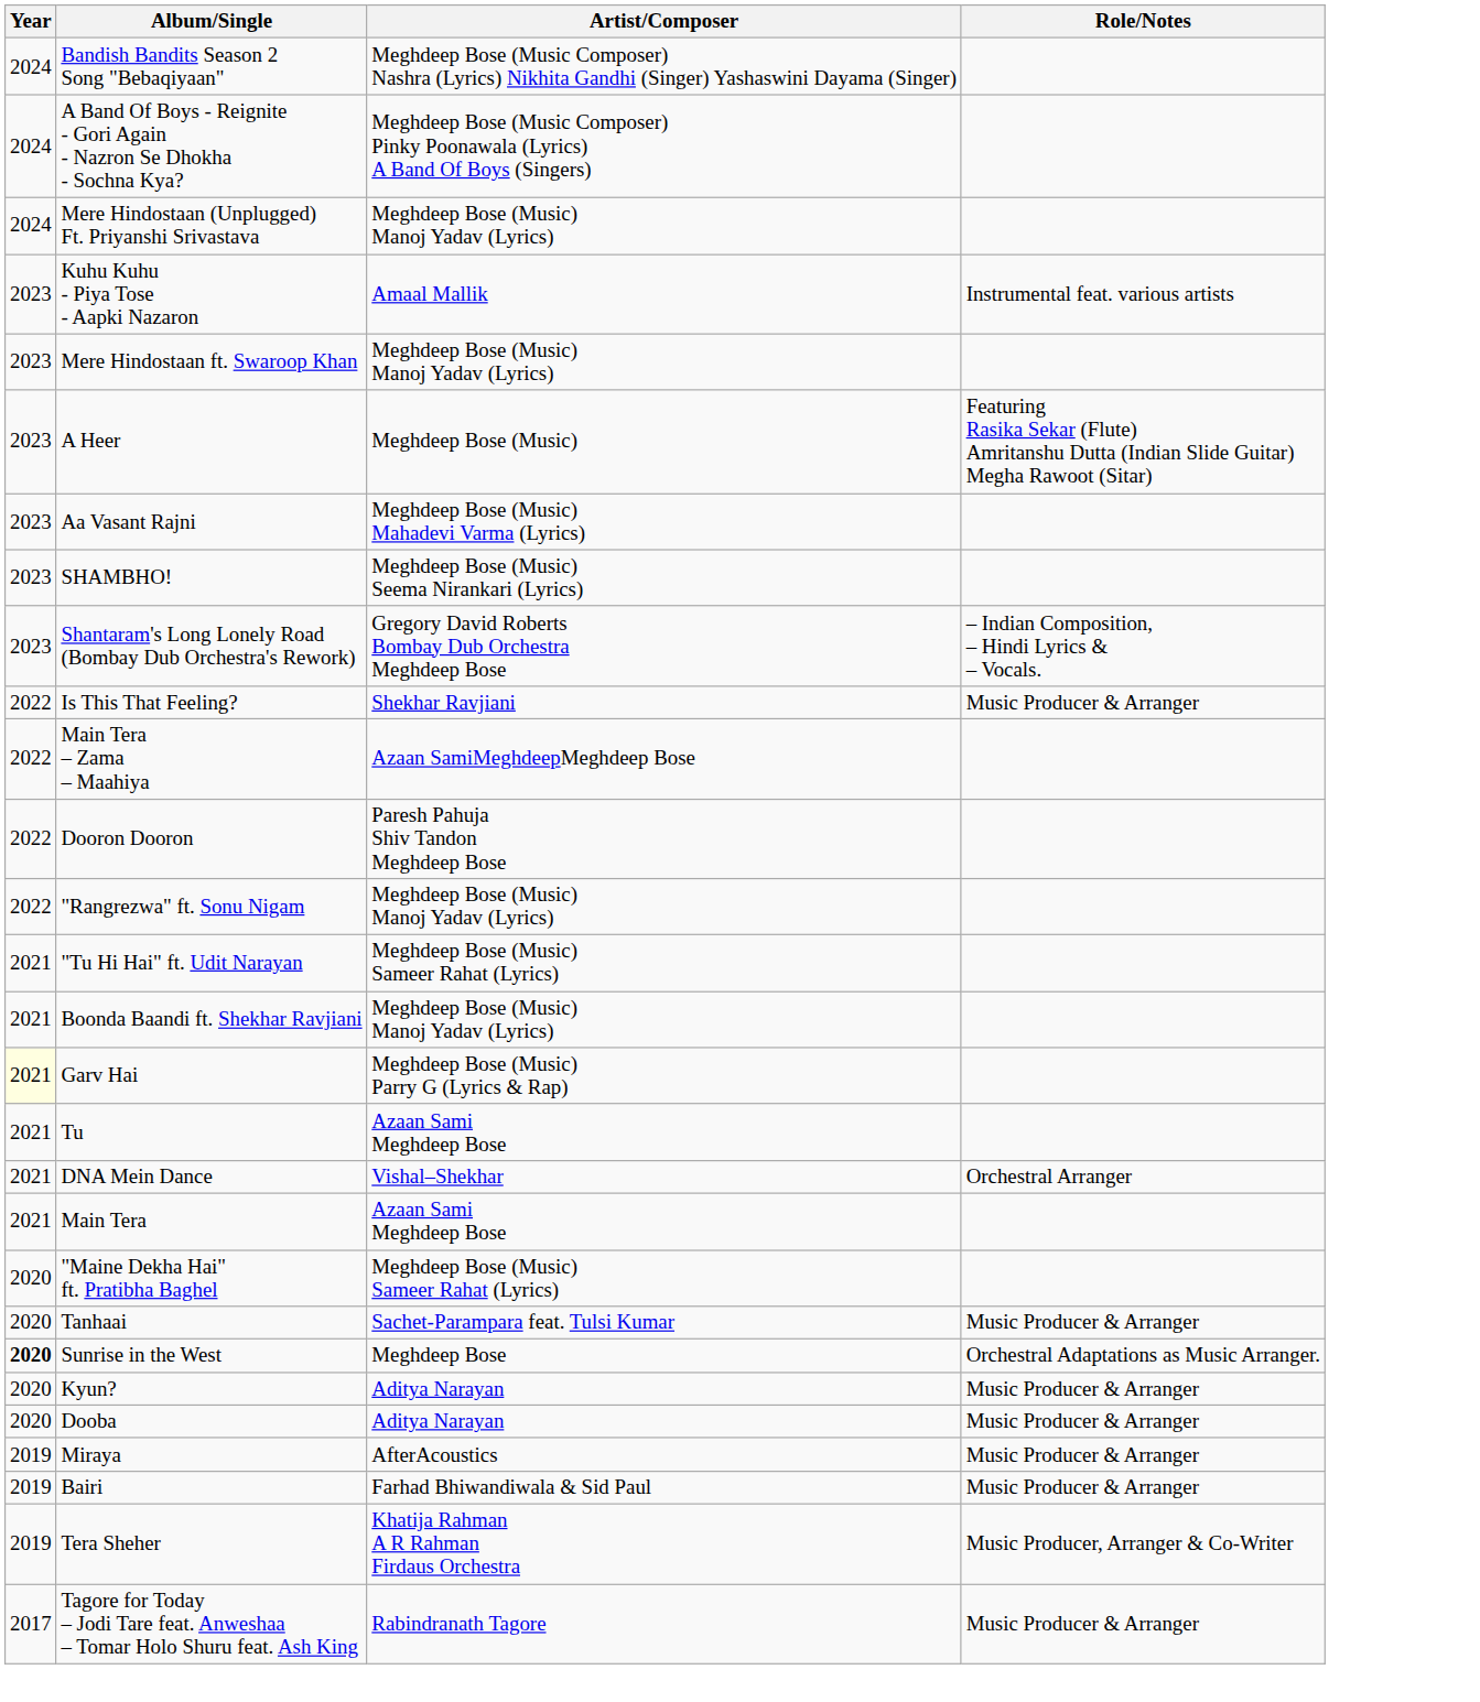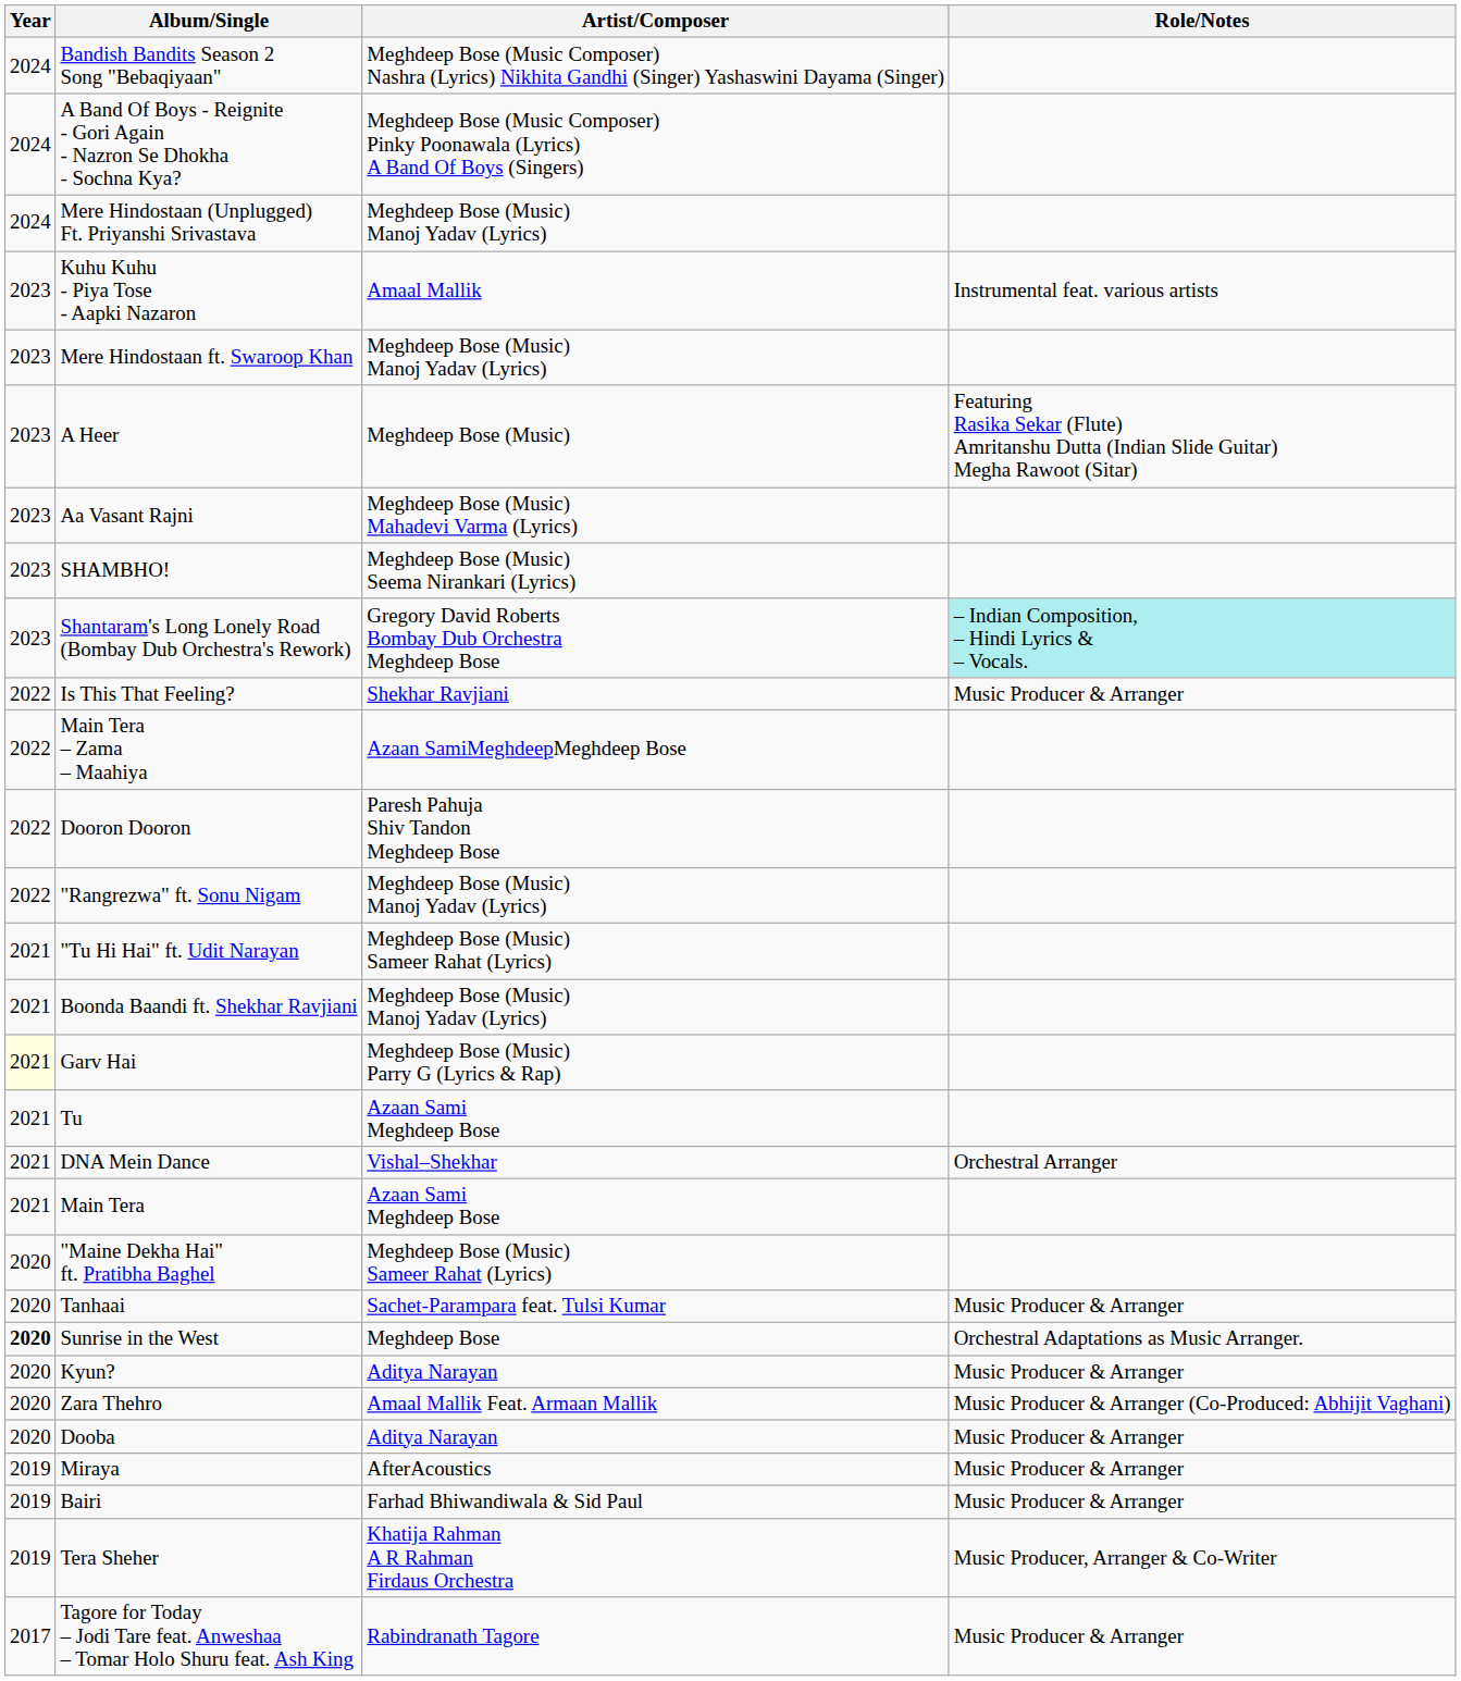Shantaram's Long Lonely Road (Bombay Dub Orchestra's Rework) | Role/Notes: no background -> paleturquoise background
+ row: 2020 | Zara Thehro | Amaal Mallik Feat. Armaan Mallik | Music Producer & Arranger (Co-Produced: Abhijit Vaghani)
